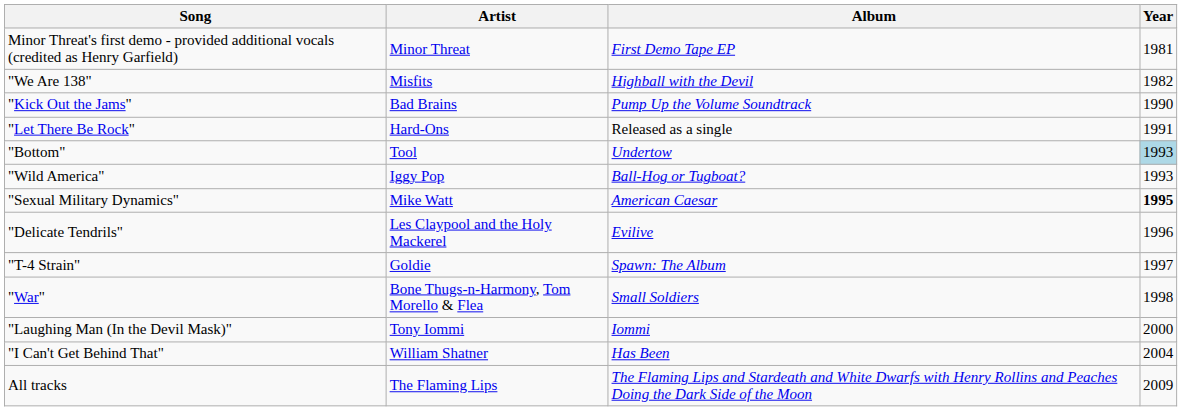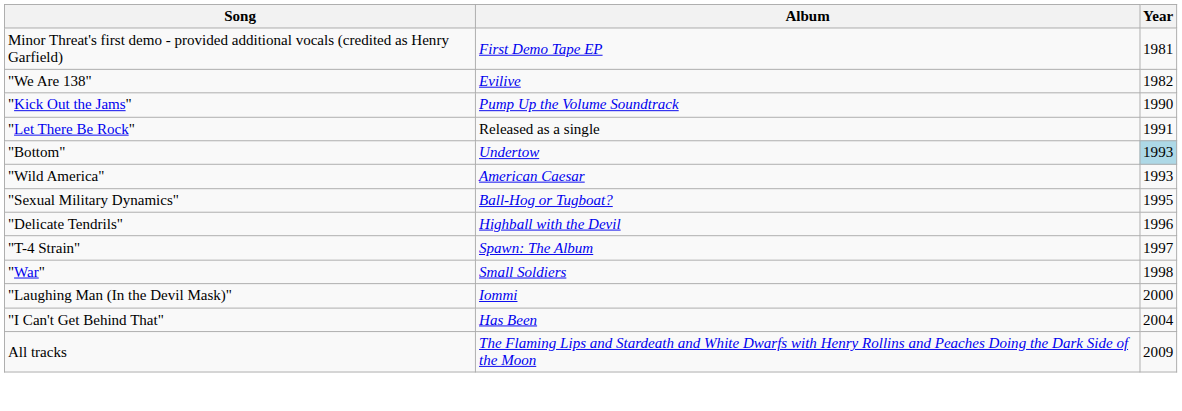- column: Artist | Minor Threat | Misfits | Bad Brains | Hard-Ons | Tool | Iggy Pop | Mike Watt | Les Claypool and the Holy Mackerel | Goldie | Bone Thugs-n-Harmony, Tom Morello & Flea | Tony Iommi | William Shatner | The Flaming Lips
"We Are 138" | Album: Highball with the Devil -> Evilive
"Wild America" | Album: Ball-Hog or Tugboat? -> American Caesar
"Sexual Military Dynamics" | Album: American Caesar -> Ball-Hog or Tugboat?
"Sexual Military Dynamics" | Year: bold -> normal
"Delicate Tendrils" | Album: Evilive -> Highball with the Devil
